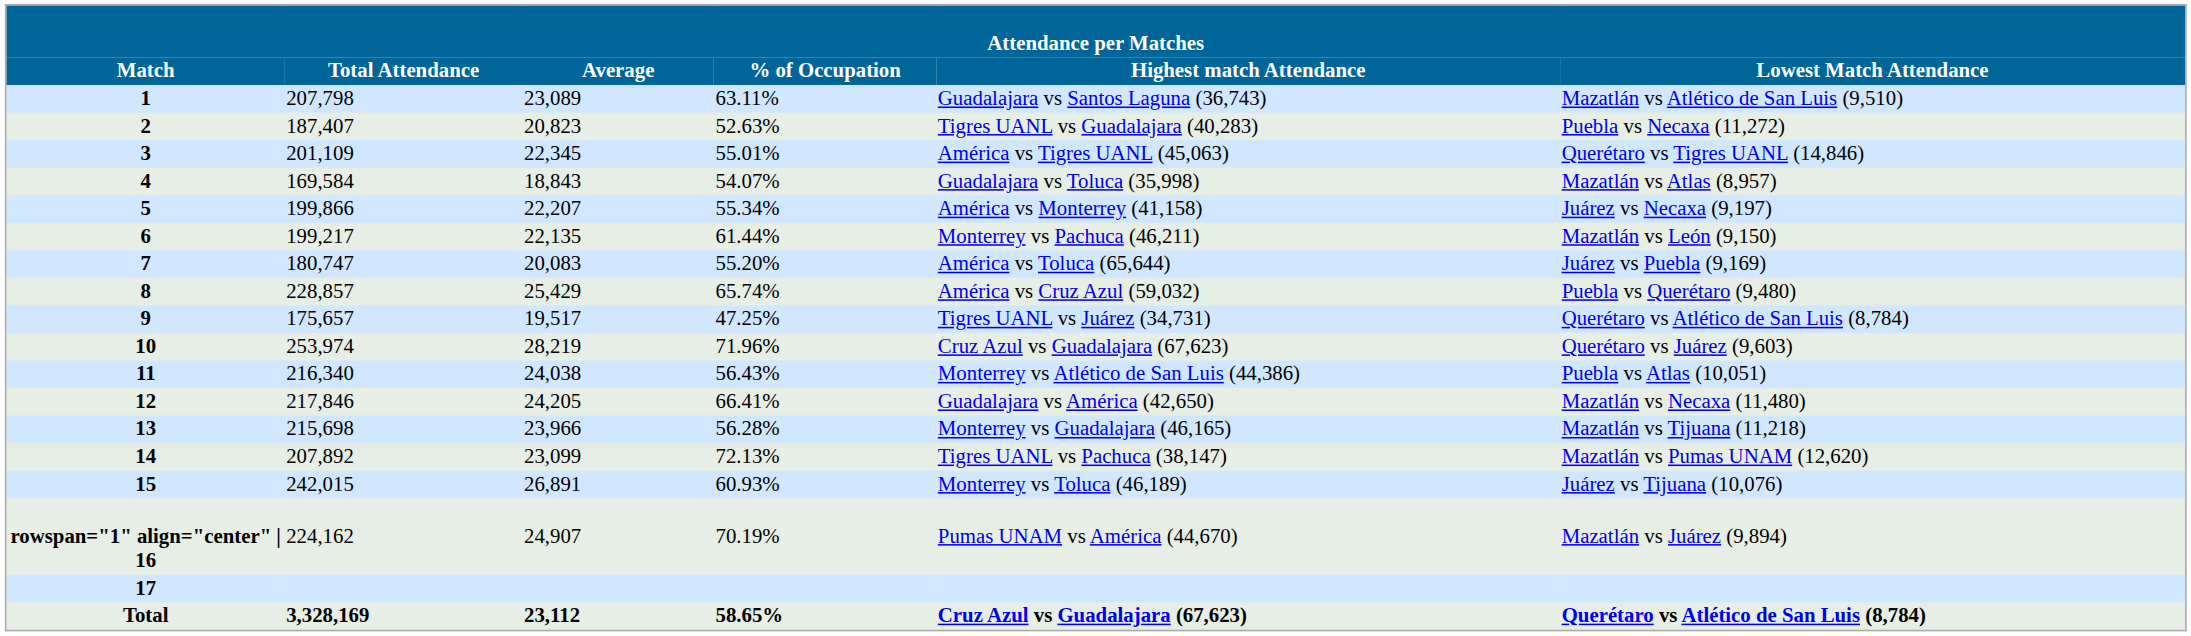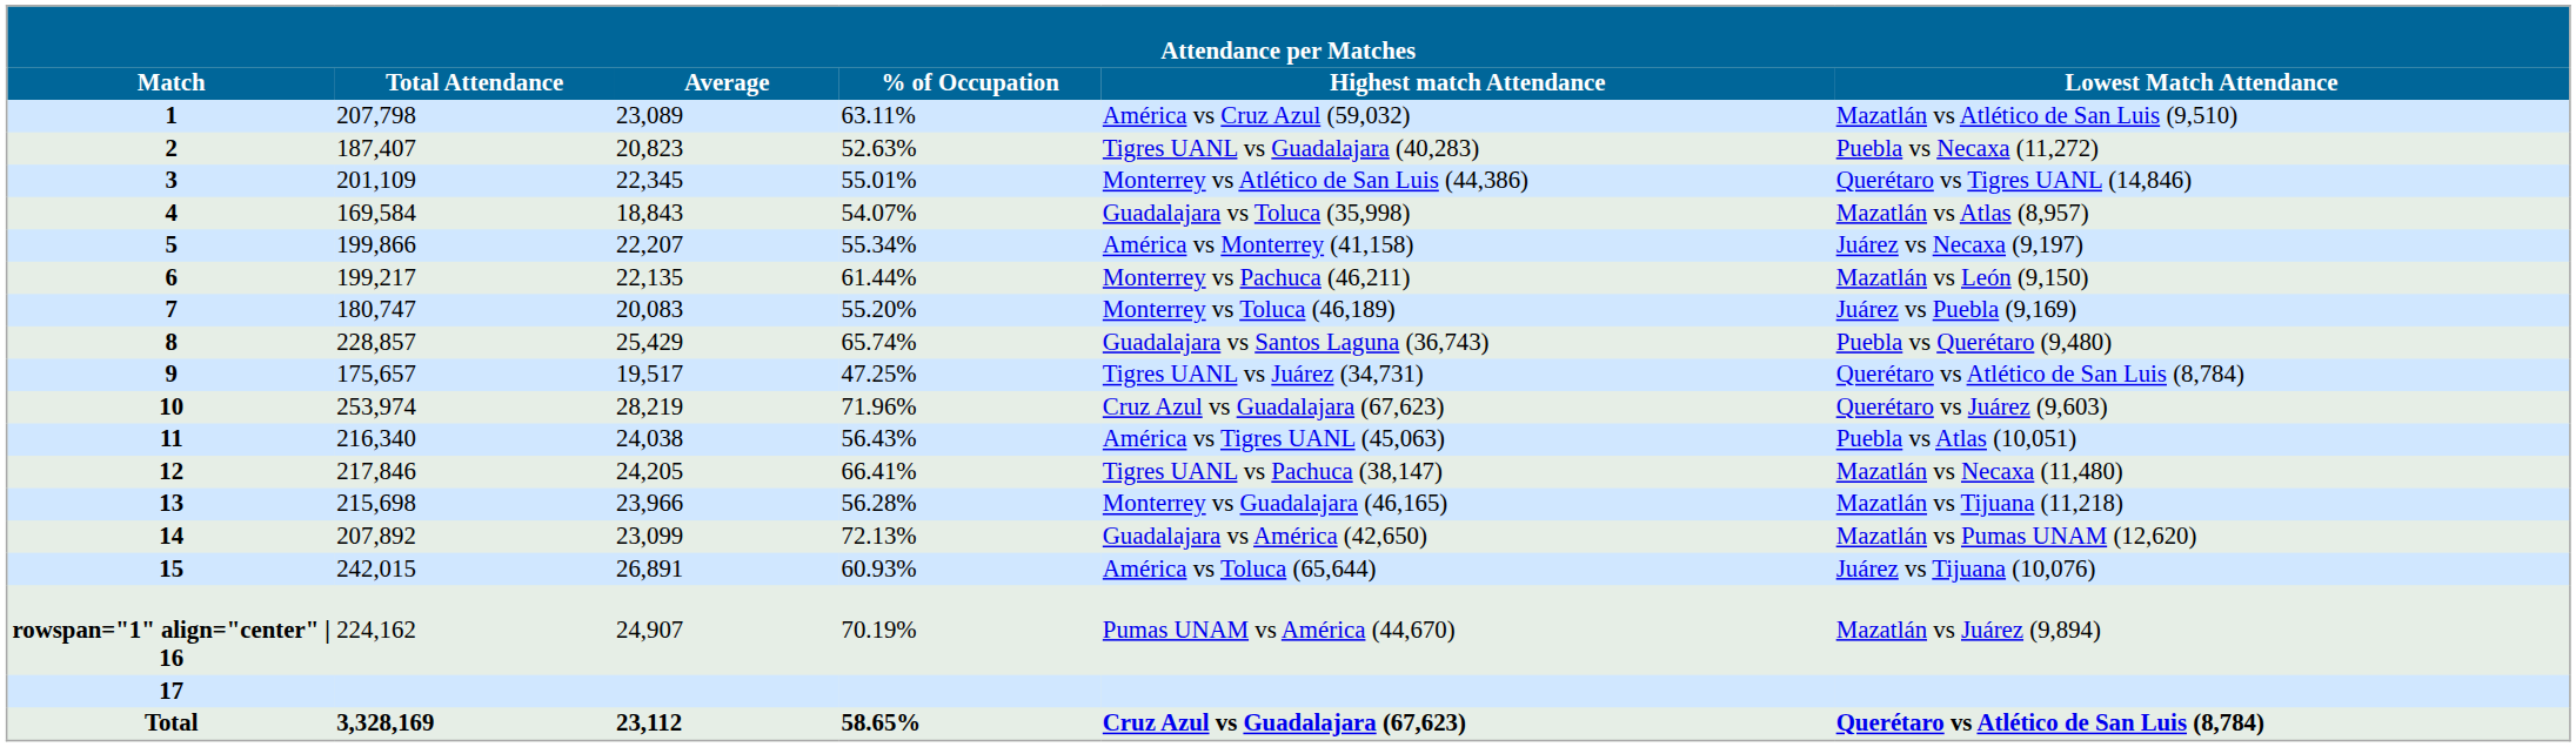1 | Highest match Attendance: Guadalajara vs Santos Laguna (36,743) -> América vs Cruz Azul (59,032)
3 | Highest match Attendance: América vs Tigres UANL (45,063) -> Monterrey vs Atlético de San Luis (44,386)
7 | Highest match Attendance: América vs Toluca (65,644) -> Monterrey vs Toluca (46,189)
8 | Highest match Attendance: América vs Cruz Azul (59,032) -> Guadalajara vs Santos Laguna (36,743)
11 | Highest match Attendance: Monterrey vs Atlético de San Luis (44,386) -> América vs Tigres UANL (45,063)
12 | Highest match Attendance: Guadalajara vs América (42,650) -> Tigres UANL vs Pachuca (38,147)
14 | Highest match Attendance: Tigres UANL vs Pachuca (38,147) -> Guadalajara vs América (42,650)
15 | Highest match Attendance: Monterrey vs Toluca (46,189) -> América vs Toluca (65,644)
